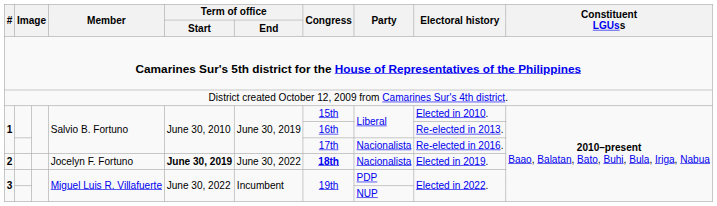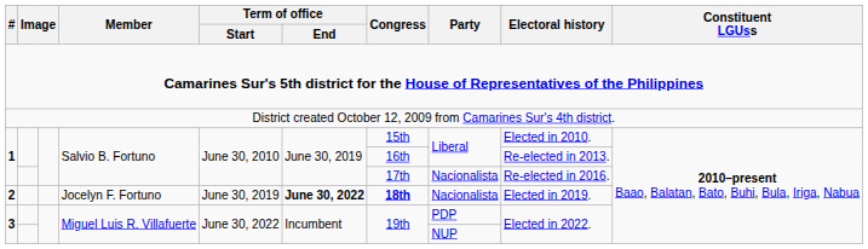2 | Term of office / Start: bold -> normal
2 | Term of office / End: normal -> bold
